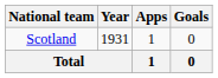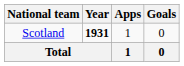Scotland | Year: normal -> bold
